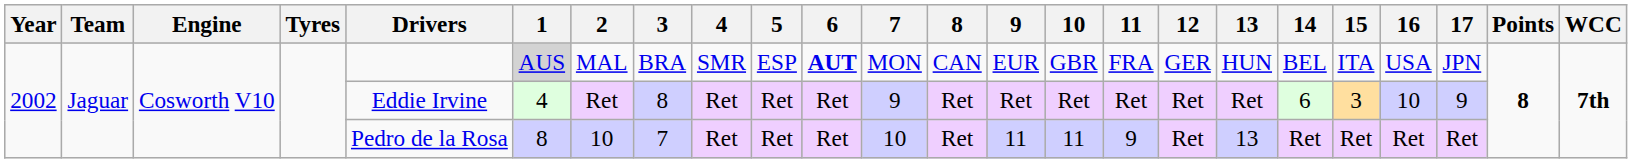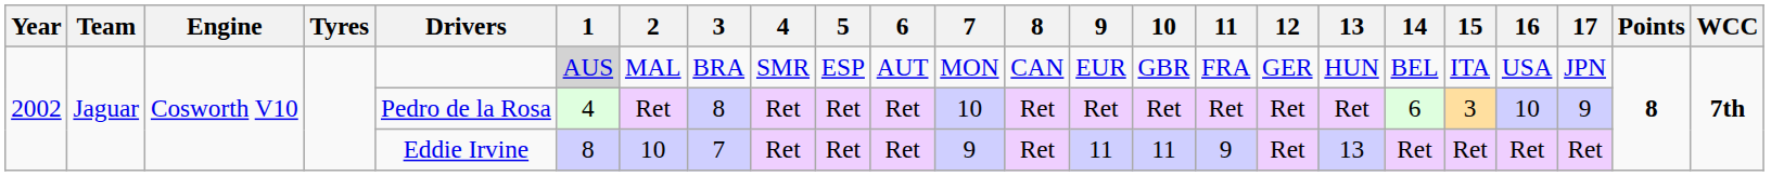row 2 | 6: bold -> normal
row 3 | Drivers: Eddie Irvine -> Pedro de la Rosa
row 3 | 7: 9 -> 10
row 4 | Drivers: Pedro de la Rosa -> Eddie Irvine
row 4 | 7: 10 -> 9
